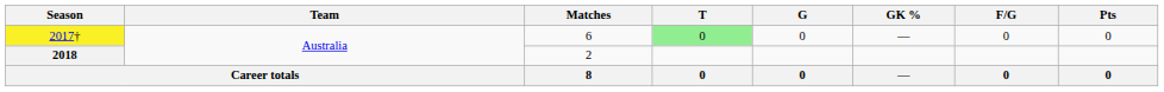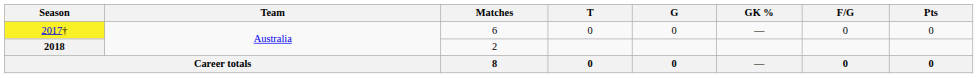2017† | T: lightgreen background -> no background
